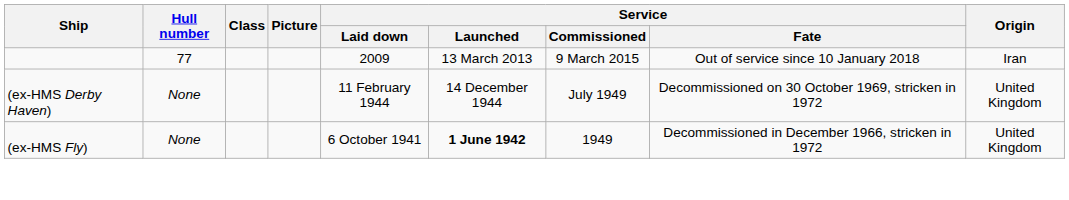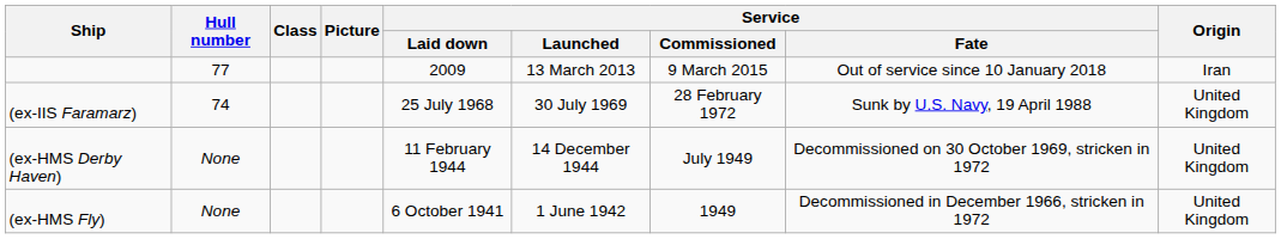+ row: (ex-IIS Faramarz) | 74 | 25 July 1968 | 30 July 1969 | 28 February 1972 | Sunk by U.S. Navy, 19 April 1988 | United Kingdom
(ex-HMS Fly) | Service / Launched: bold -> normal
